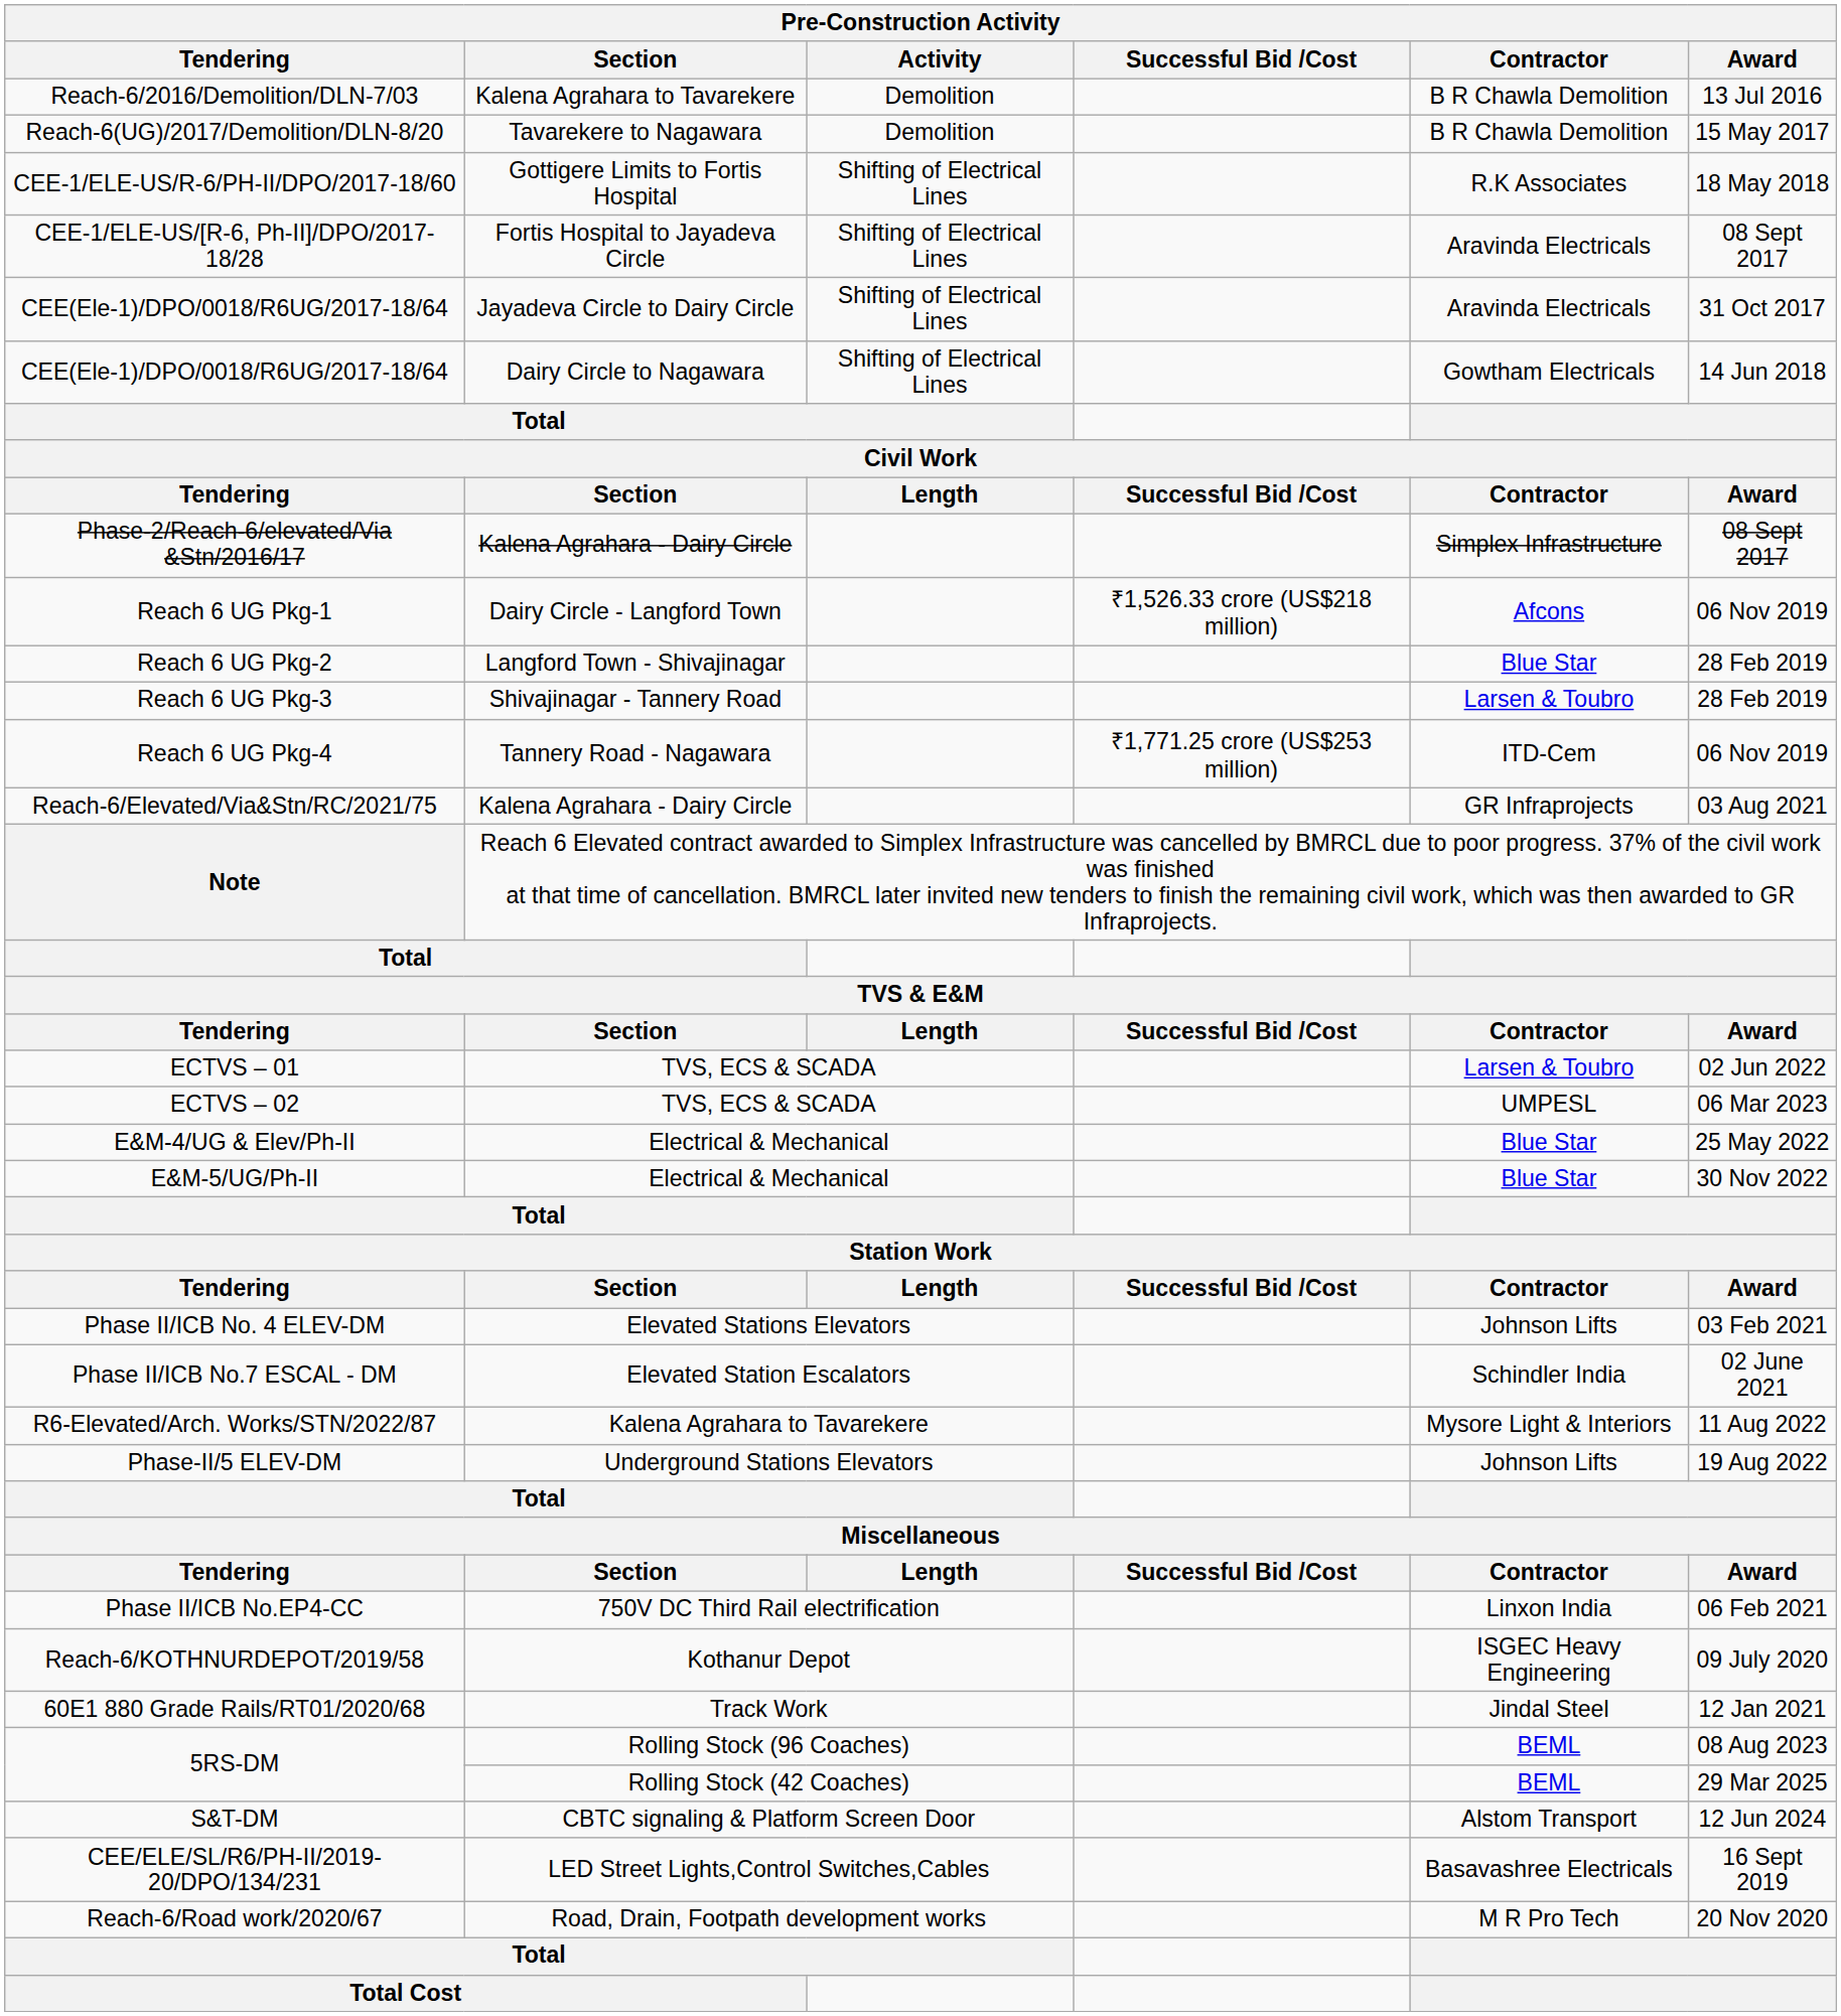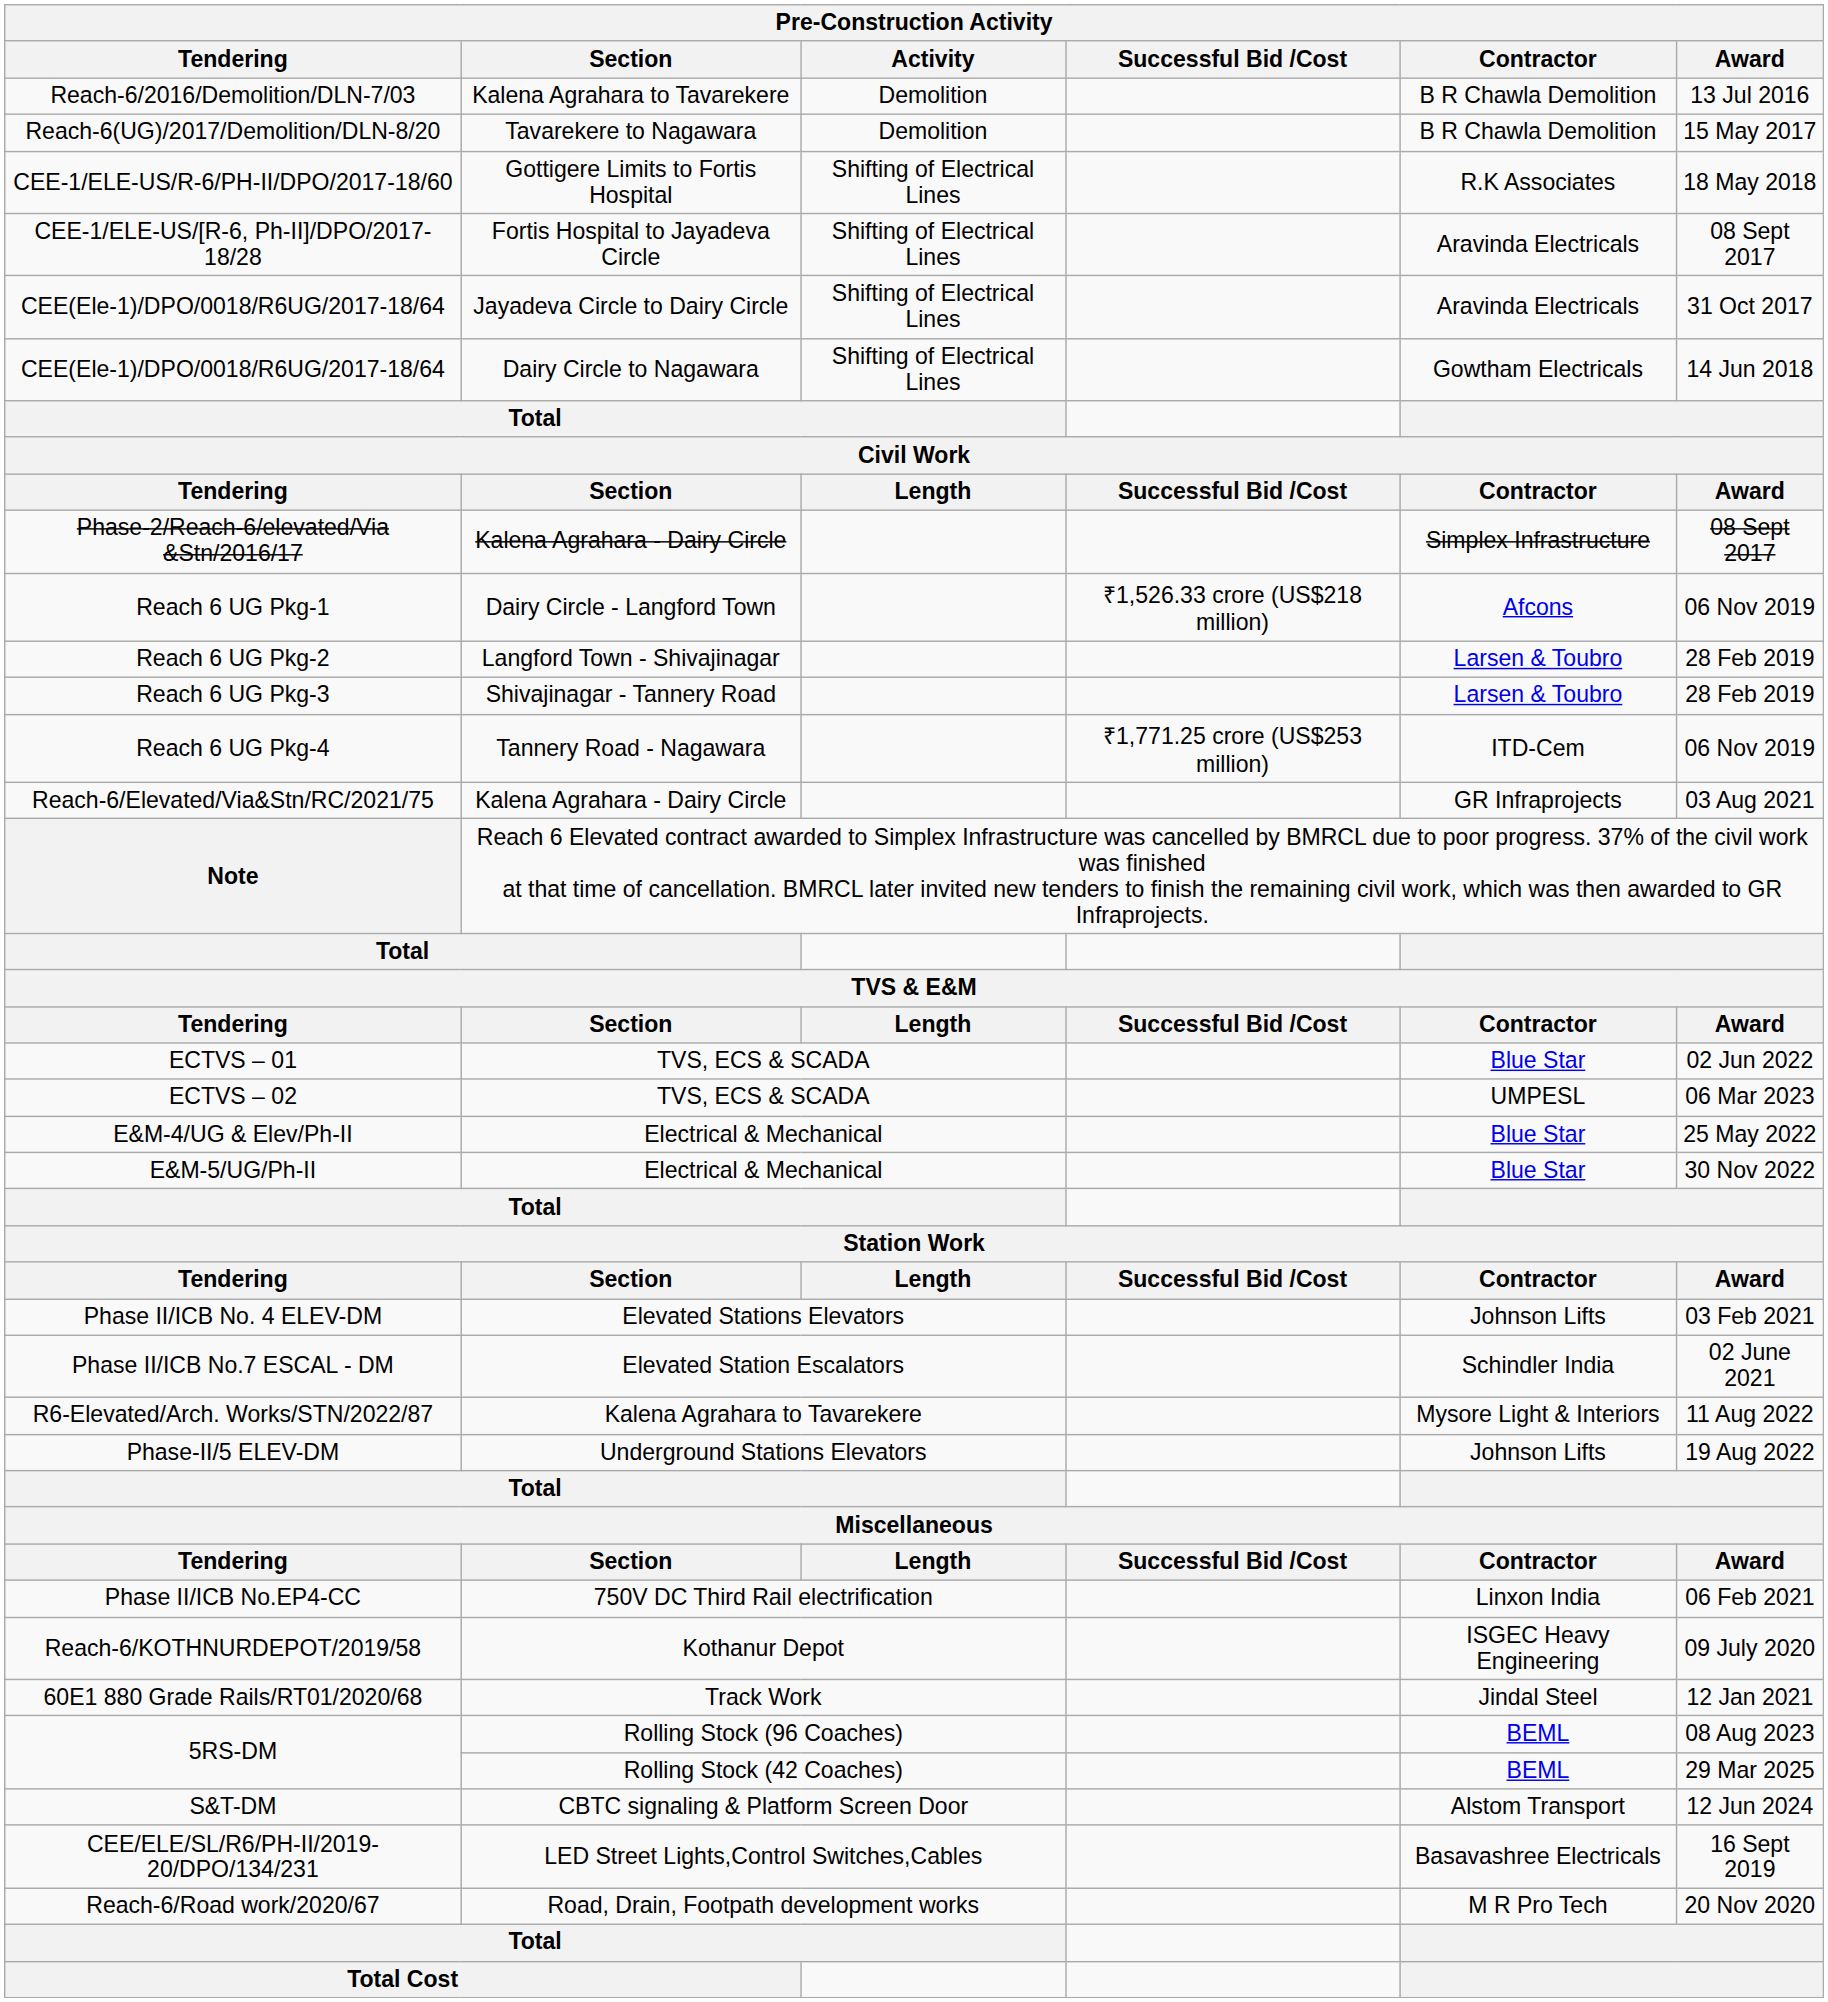Reach 6 UG Pkg-2 | Contractor: Blue Star -> Larsen & Toubro
ECTVS – 01 | Contractor: Larsen & Toubro -> Blue Star
